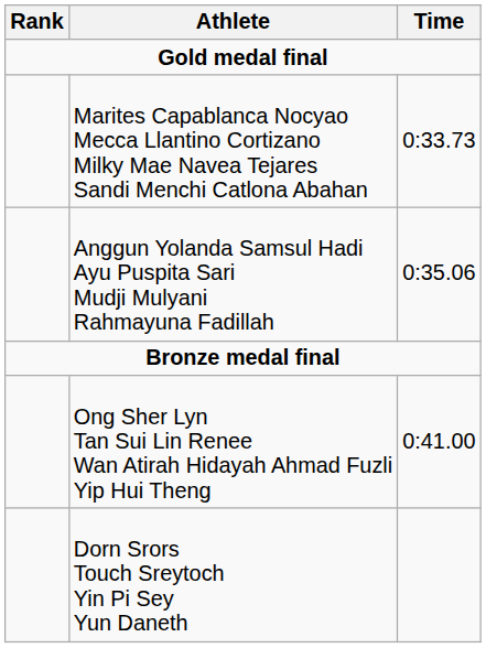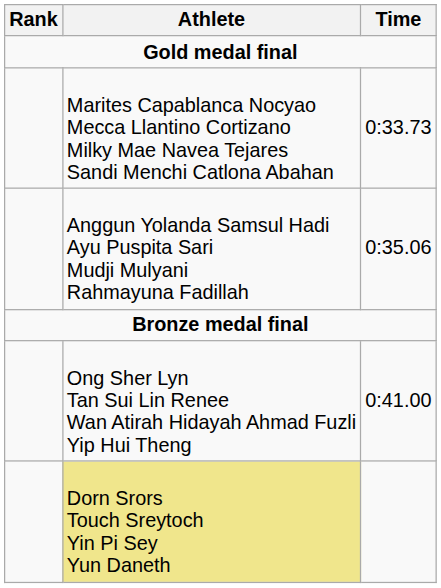Dorn Srors Touch Sreytoch Yin Pi Sey Yun Daneth | Athlete: no background -> khaki background
